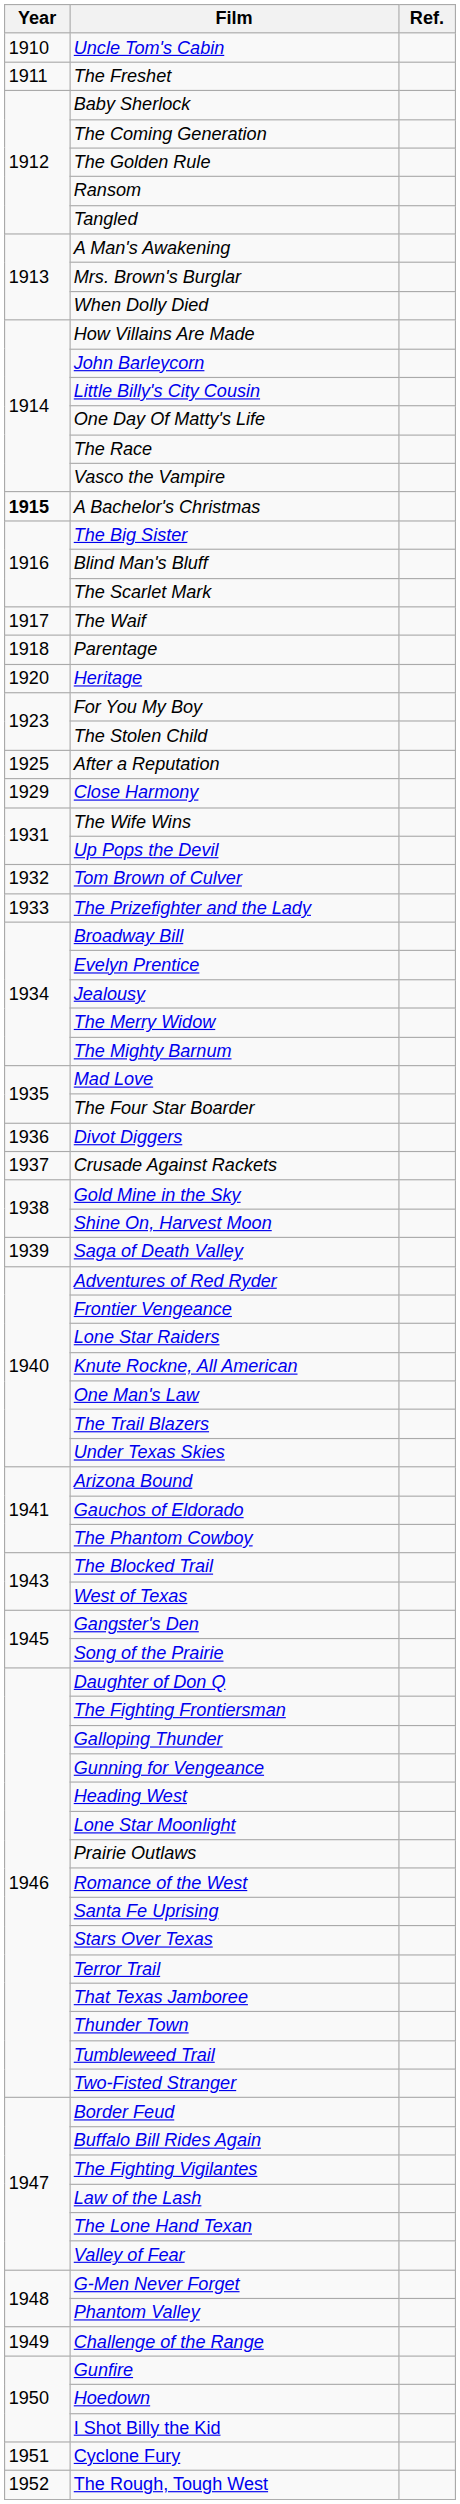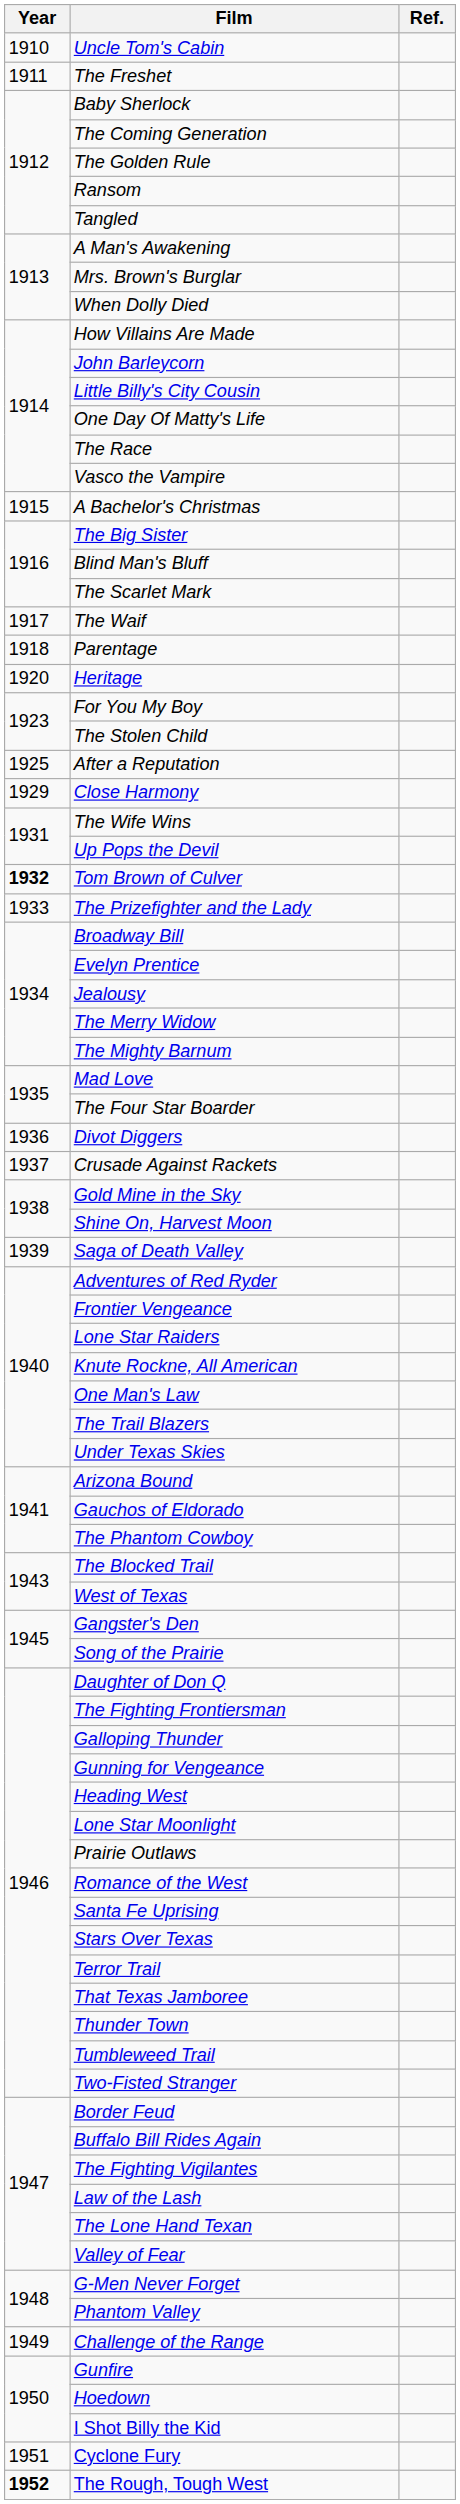A Bachelor's Christmas | Year: bold -> normal
Tom Brown of Culver | Year: normal -> bold
The Rough, Tough West | Year: normal -> bold
